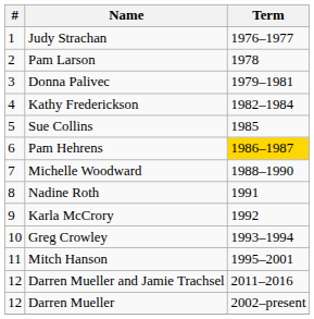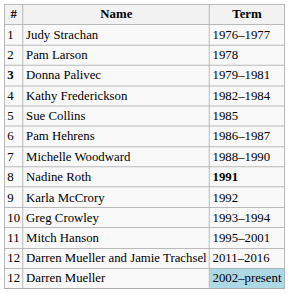Donna Palivec | #: normal -> bold
Pam Hehrens | Term: gold background -> no background
Nadine Roth | Term: normal -> bold
Darren Mueller | Term: no background -> lightblue background
